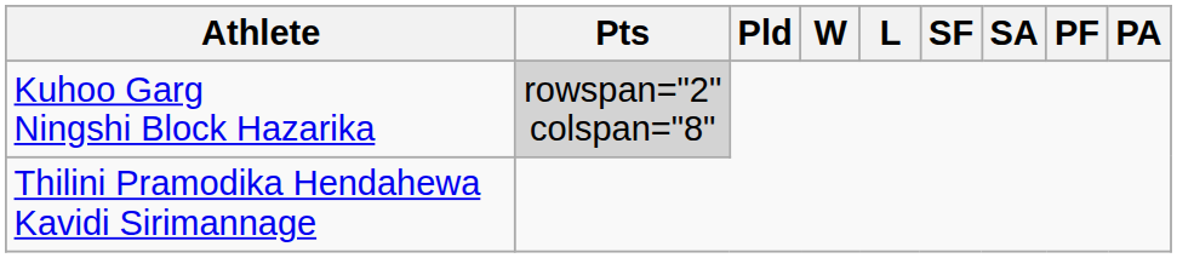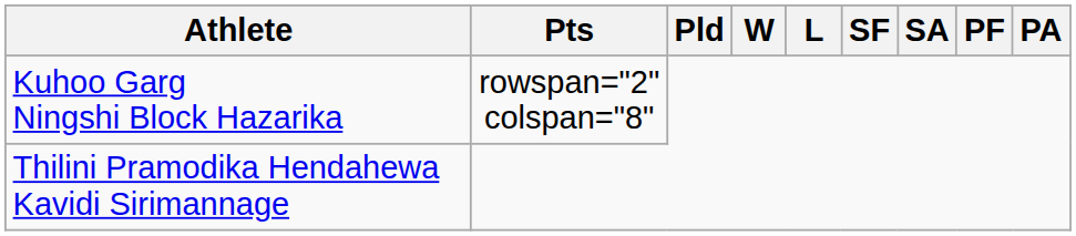Kuhoo Garg Ningshi Block Hazarika | Pts: lightgrey background -> no background
